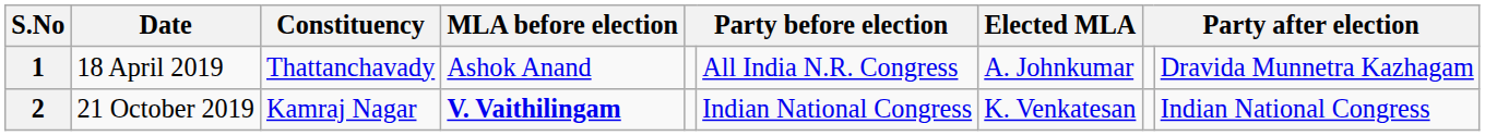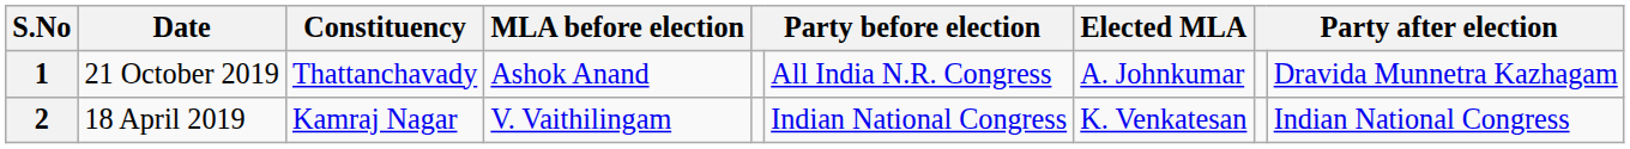1 | Date: 18 April 2019 -> 21 October 2019
2 | Date: 21 October 2019 -> 18 April 2019
2 | MLA before election: bold -> normal
